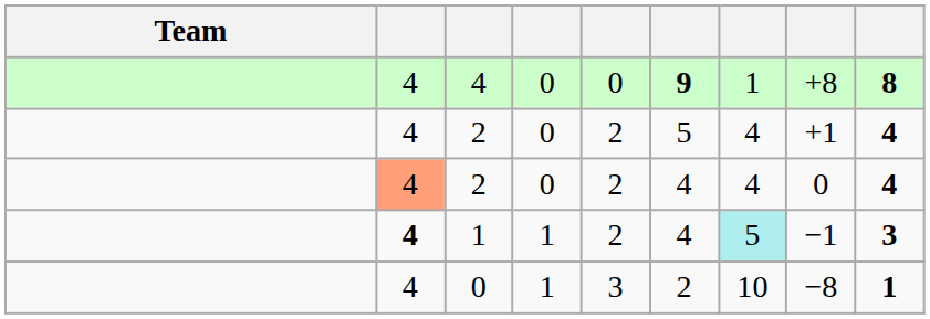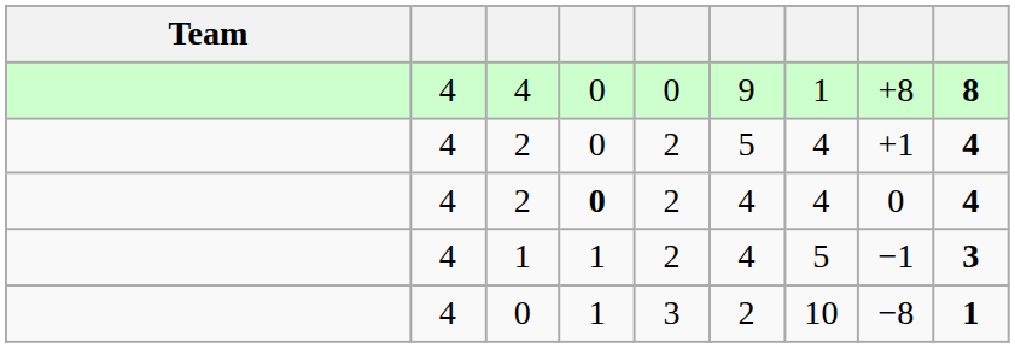row 2 | column 6: bold -> normal
row 4 | column 2: lightsalmon background -> no background
row 4 | column 4: normal -> bold
row 5 | column 2: bold -> normal
row 5 | column 7: paleturquoise background -> no background
